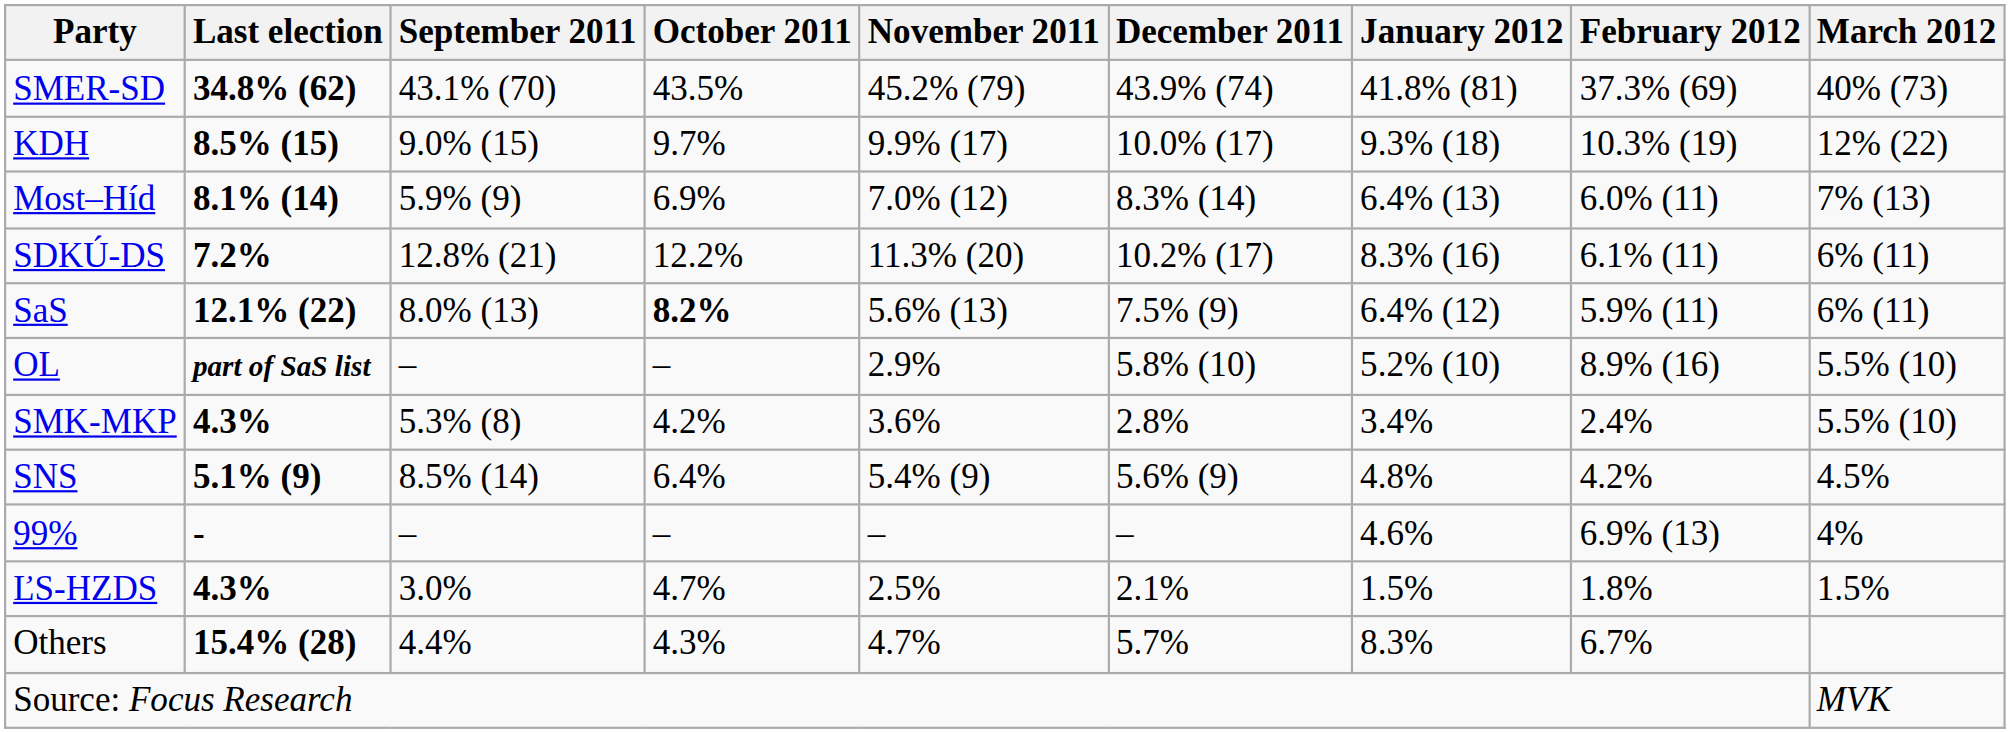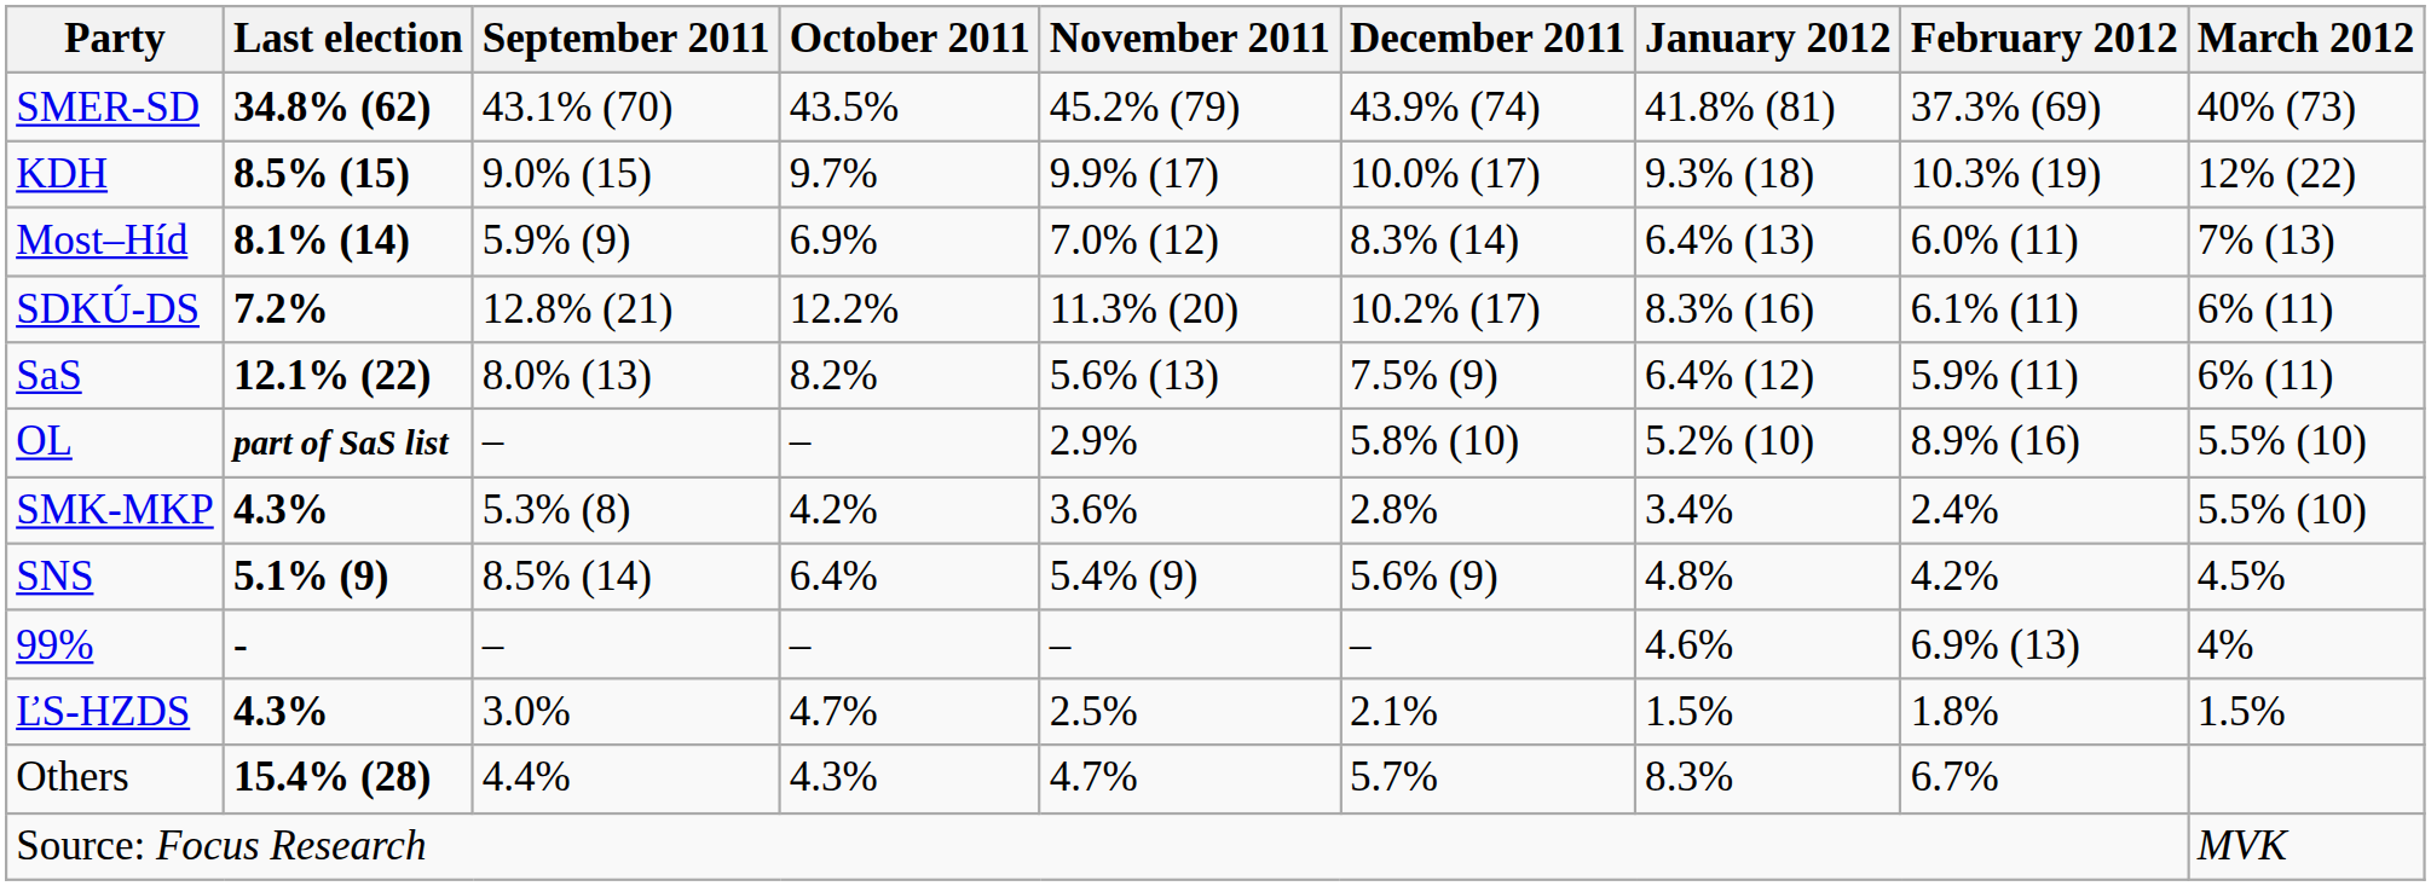SaS | October 2011: bold -> normal
